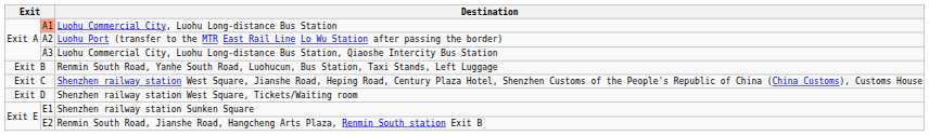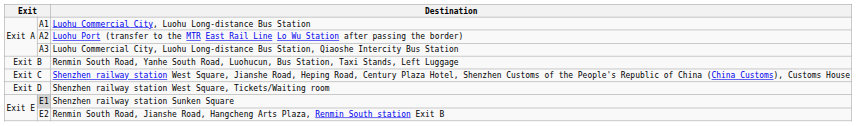Luohu Commercial City, Luohu Long-distance Bus Station | column 2: lightsalmon background -> no background
Shenzhen railway station Sunken Square | column 2: no background -> lightgrey background
